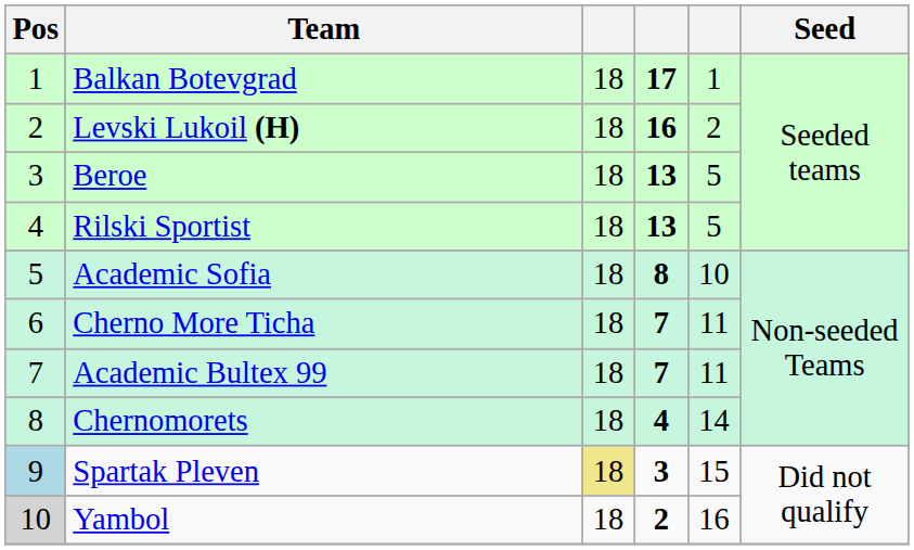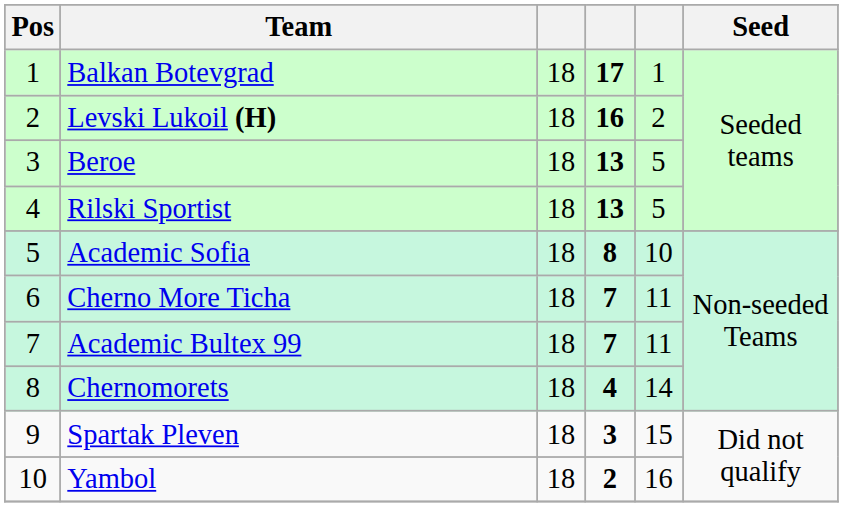Spartak Pleven | Pos: lightblue background -> no background
Spartak Pleven | column 3: khaki background -> no background
Yambol | Pos: lightgrey background -> no background
